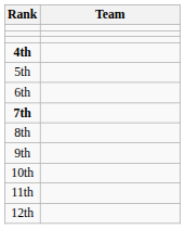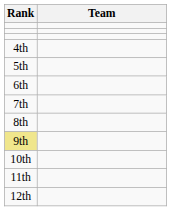row 5 | Rank: bold -> normal
row 8 | Rank: bold -> normal
row 10 | Rank: no background -> khaki background
